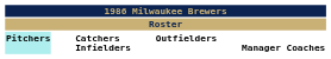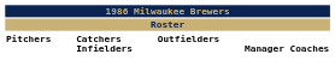Pitchers | column 1: paleturquoise background -> no background
